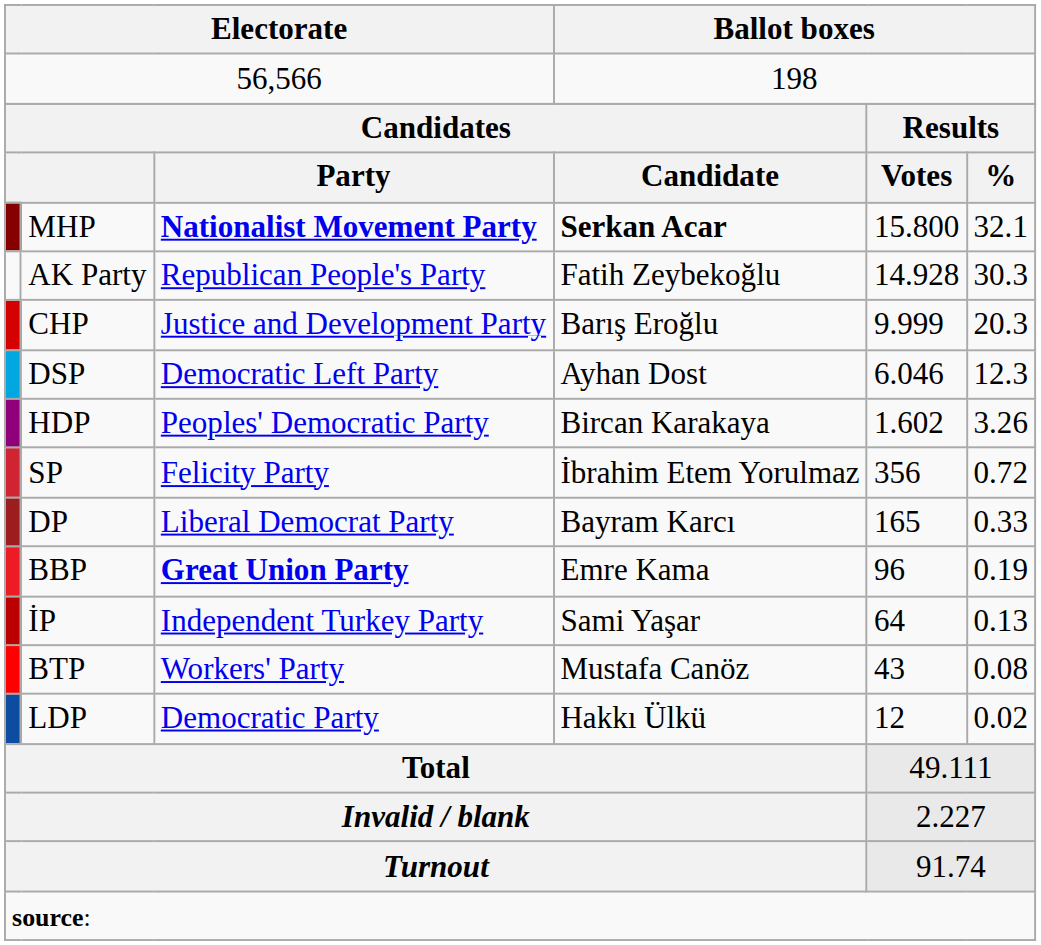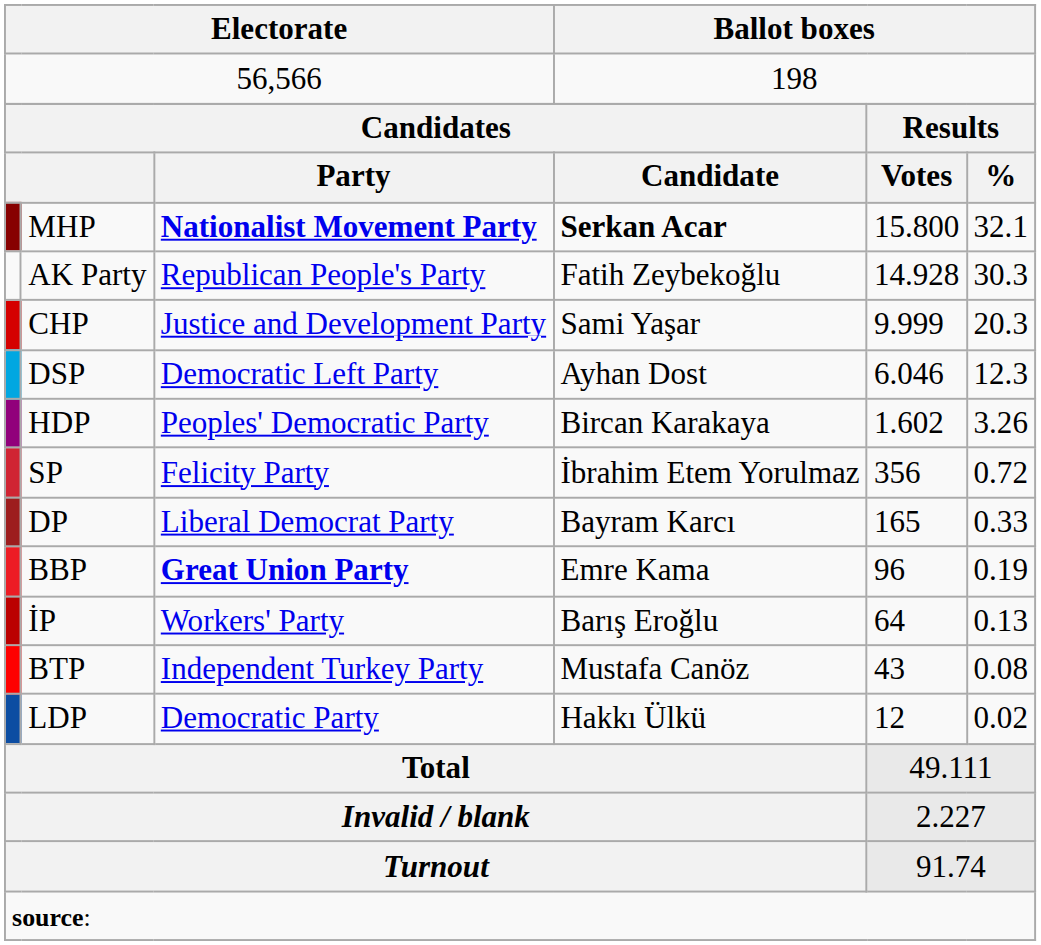CHP | column 4: Barış Eroğlu -> Sami Yaşar
İP | column 3: Independent Turkey Party -> Workers' Party
İP | column 4: Sami Yaşar -> Barış Eroğlu
BTP | column 3: Workers' Party -> Independent Turkey Party
